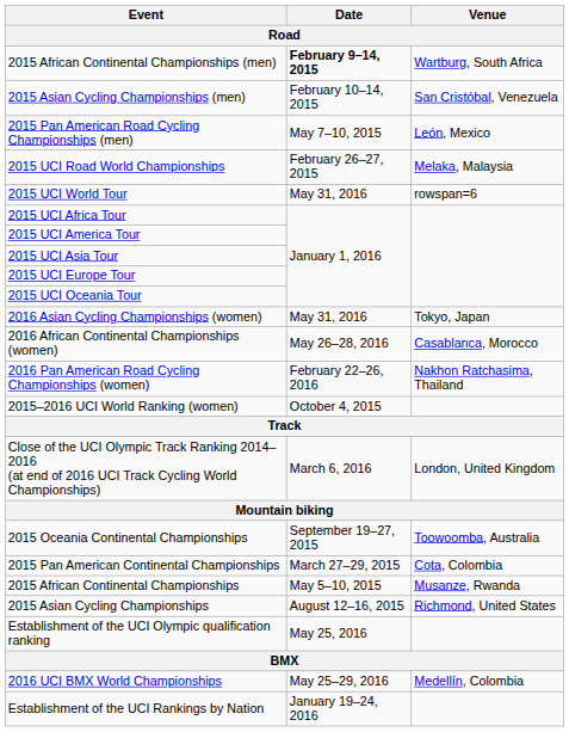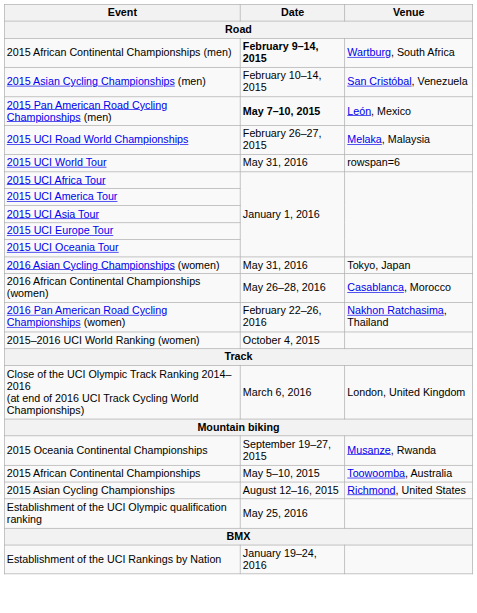2015 Pan American Road Cycling Championships (men) | Date: normal -> bold
2015 Oceania Continental Championships | Venue: Toowoomba, Australia -> Musanze, Rwanda
- row: 2015 Pan American Continental Championships | March 27–29, 2015 | Cota, Colombia
2015 African Continental Championships | Venue: Musanze, Rwanda -> Toowoomba, Australia
- row: 2016 UCI BMX World Championships | May 25–29, 2016 | Medellín, Colombia
